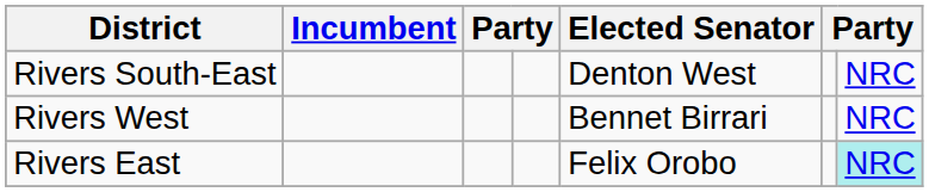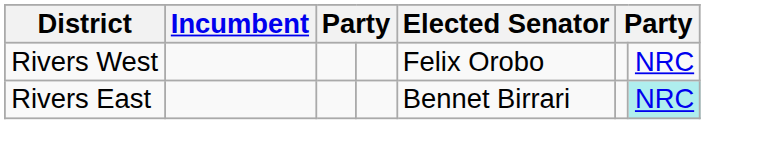- row: Rivers South-East | Denton West | NRC
Rivers West | Elected Senator: Bennet Birrari -> Felix Orobo
Rivers East | Elected Senator: Felix Orobo -> Bennet Birrari
